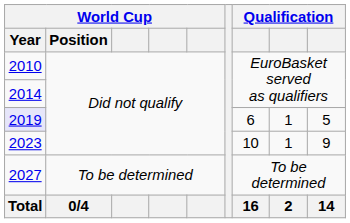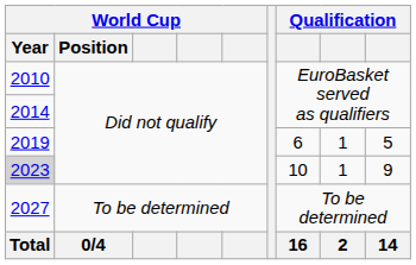2019 | World Cup / Year: lavender background -> no background
2023 | World Cup / Year: no background -> lightgrey background
